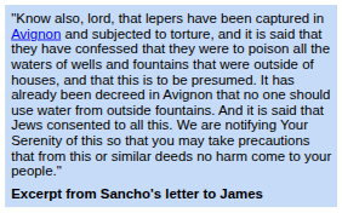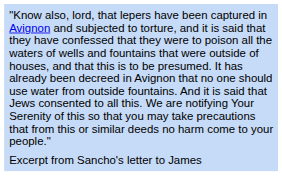row 2 | column 1: bold -> normal
